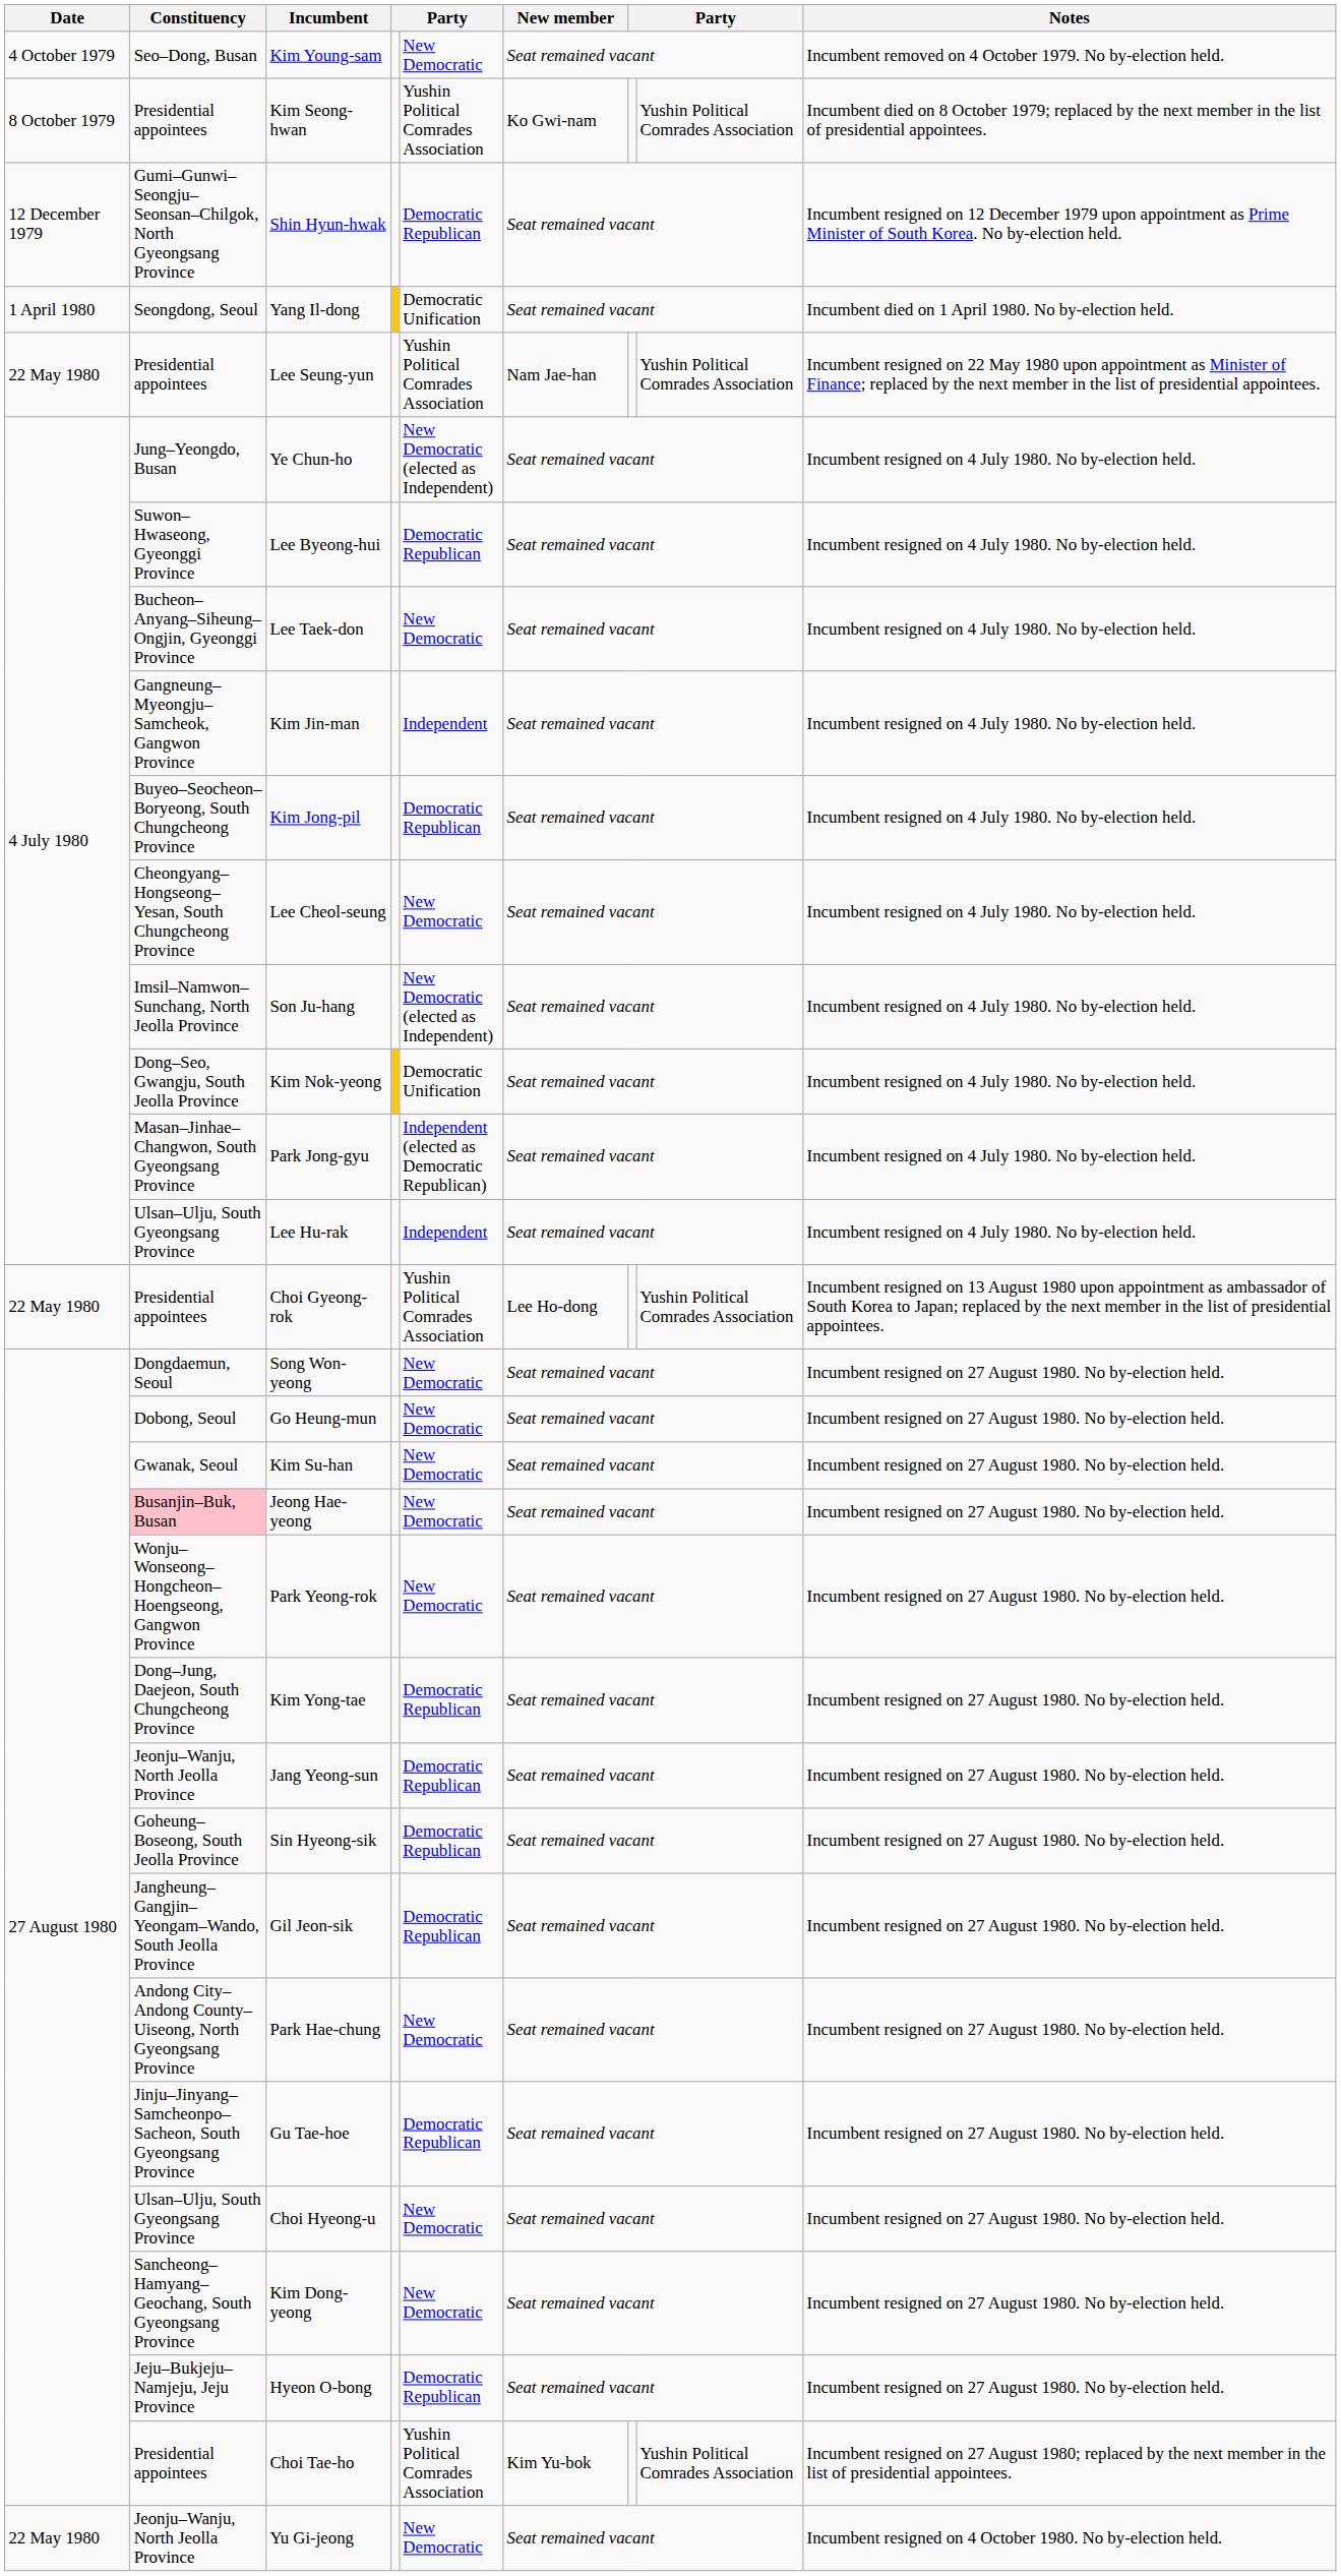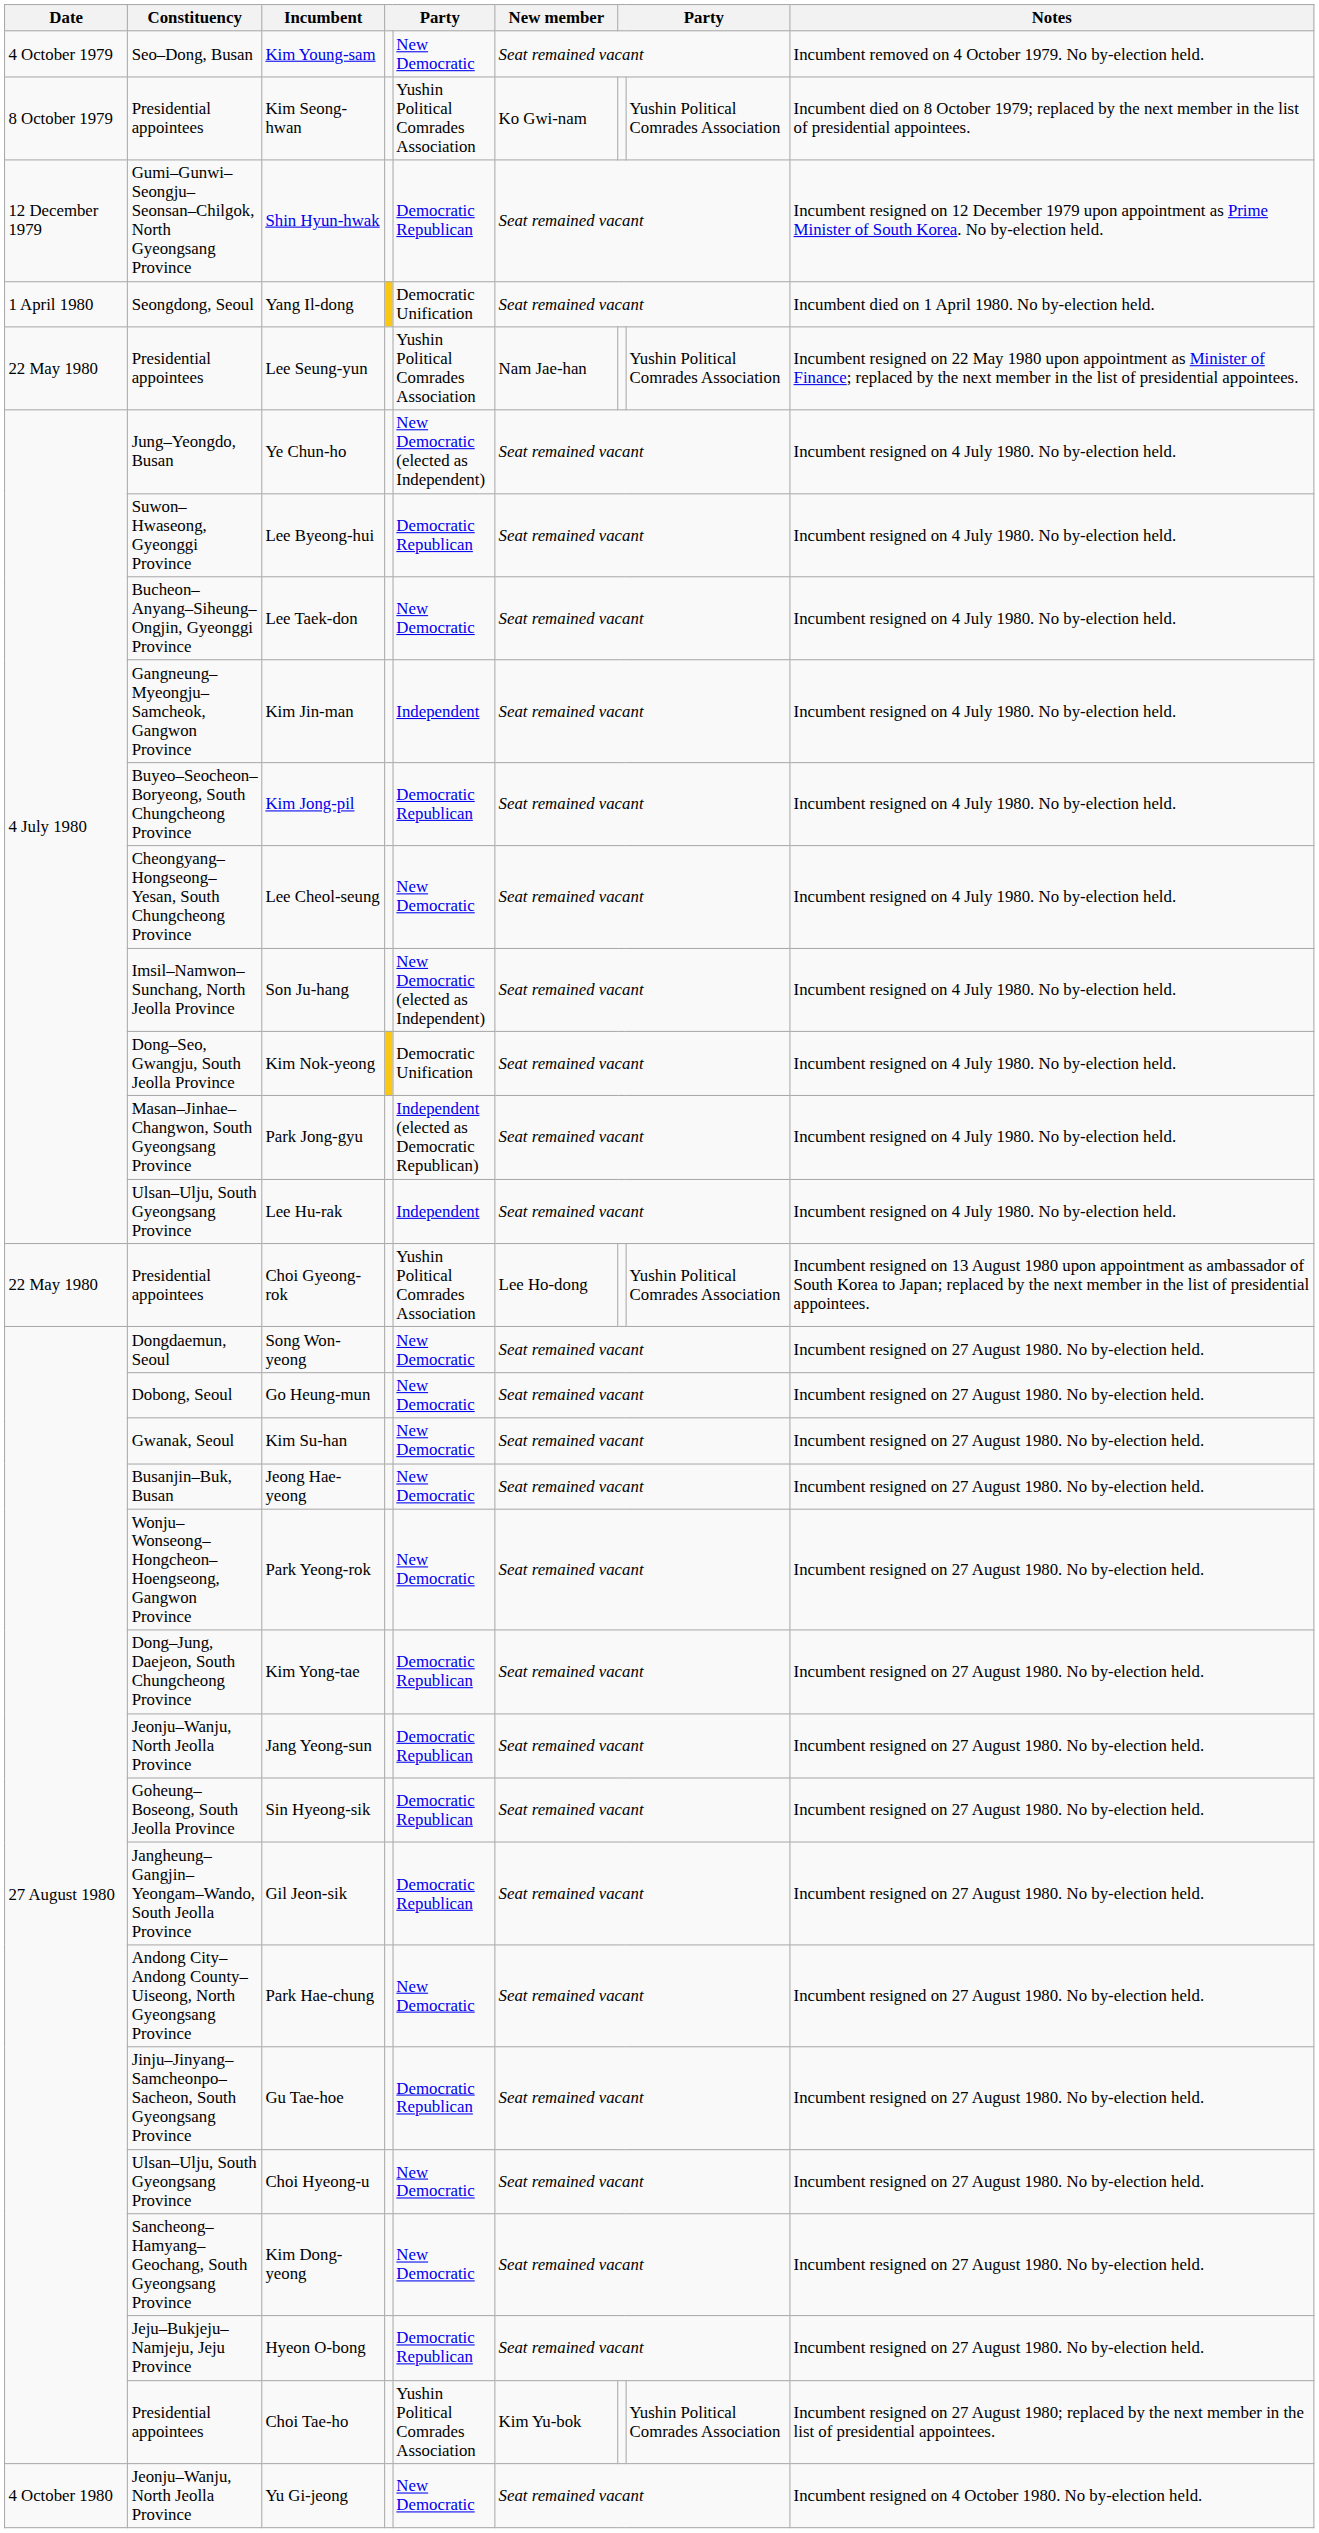Jeong Hae-yeong | Constituency: pink background -> no background
Yu Gi-jeong | Date: 22 May 1980 -> 4 October 1980
